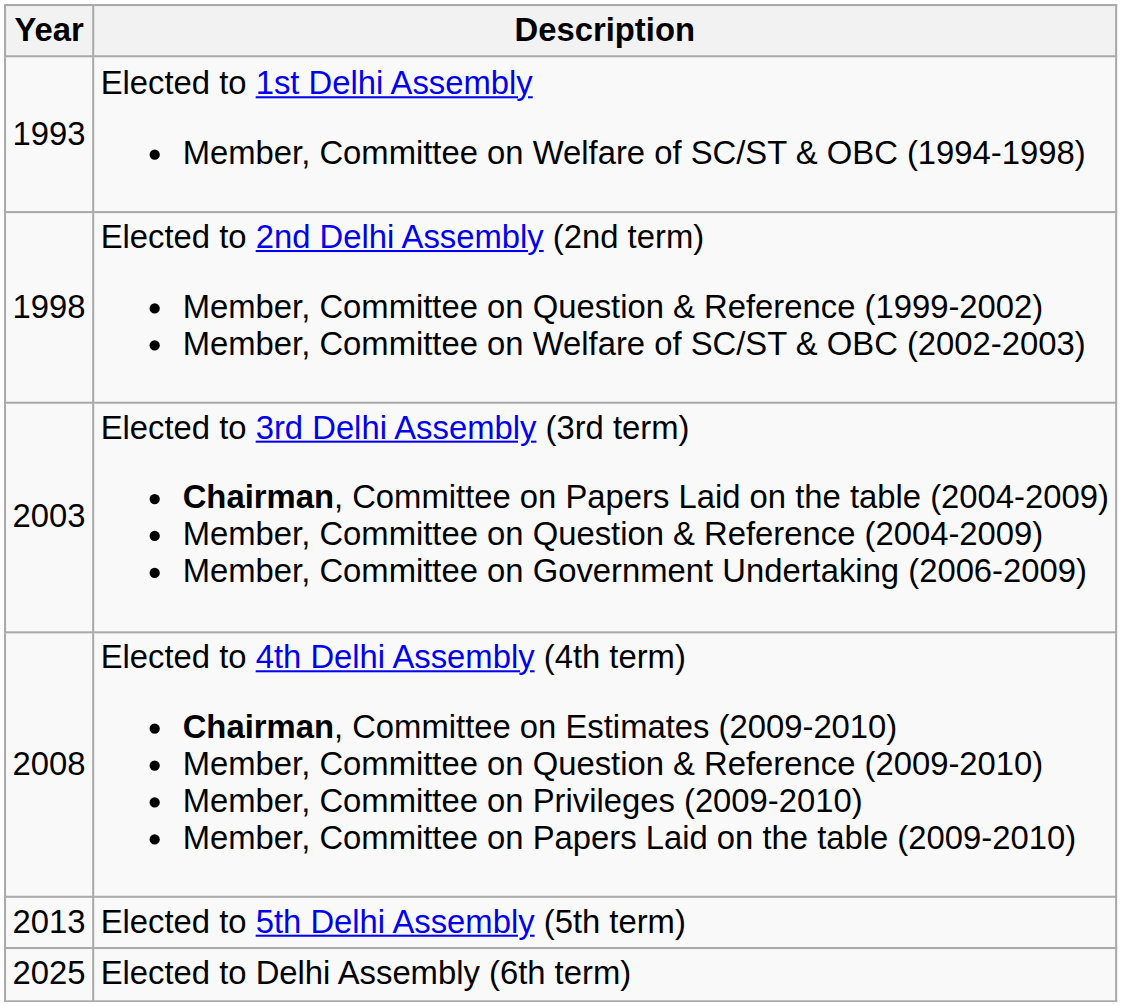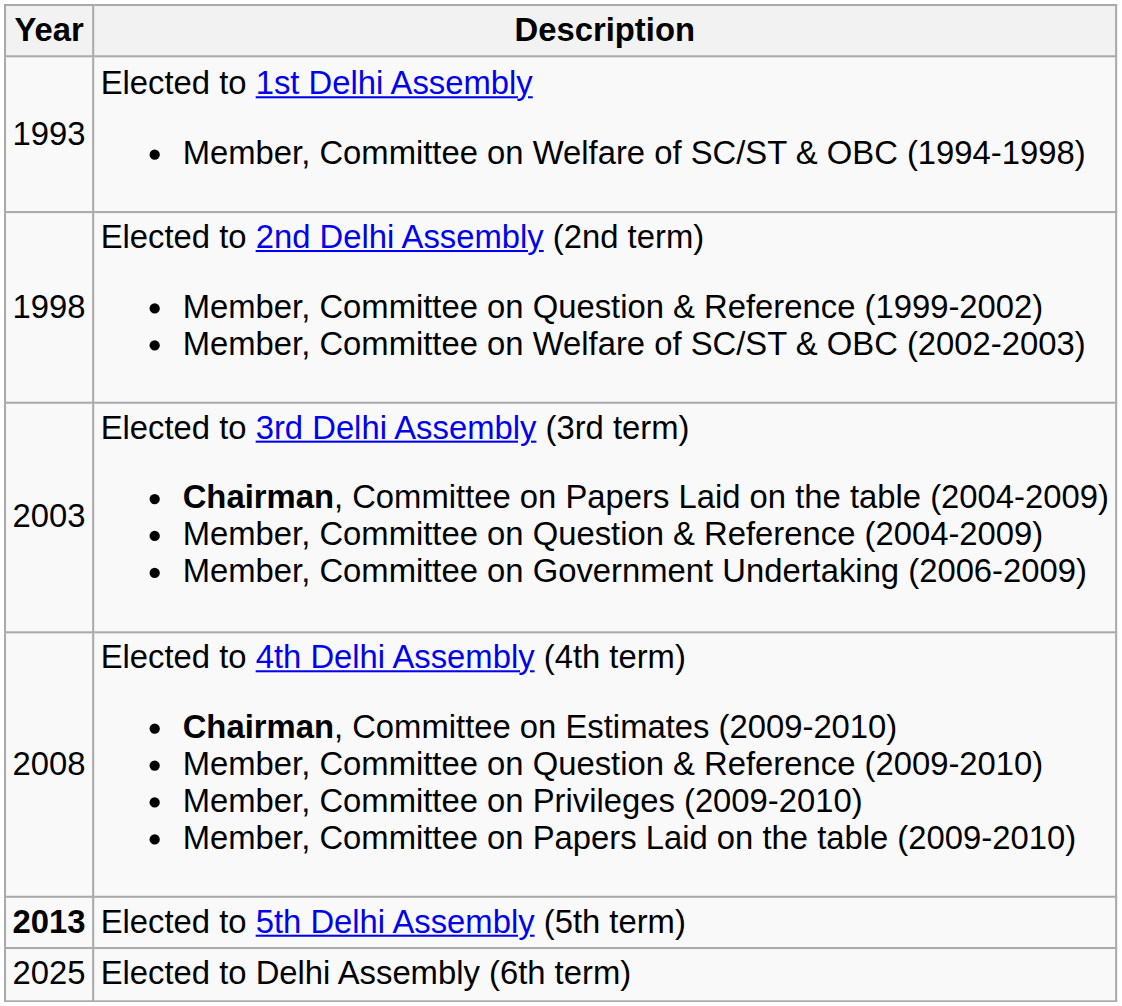Elected to 5th Delhi Assembly (5th term) | Year: normal -> bold
